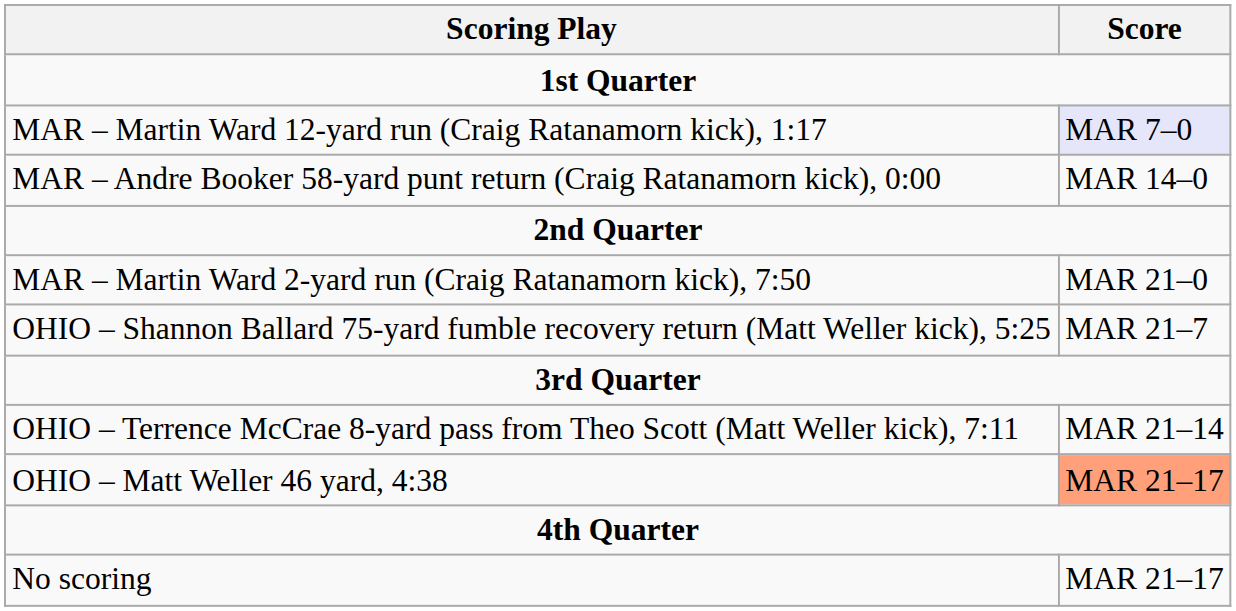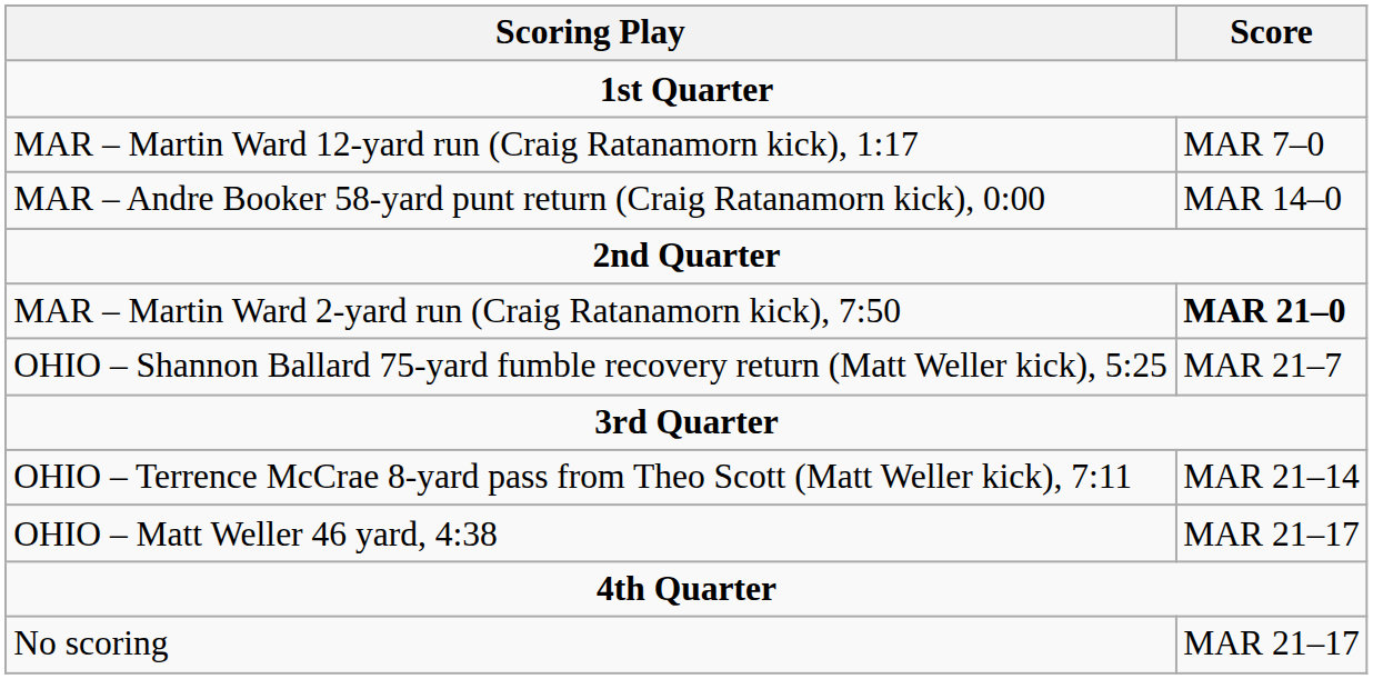MAR – Martin Ward 12-yard run (Craig Ratanamorn kick), 1:17 | Score: lavender background -> no background
MAR – Martin Ward 2-yard run (Craig Ratanamorn kick), 7:50 | Score: normal -> bold
OHIO – Matt Weller 46 yard, 4:38 | Score: lightsalmon background -> no background
